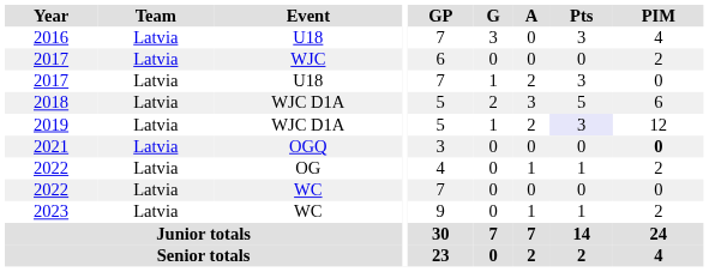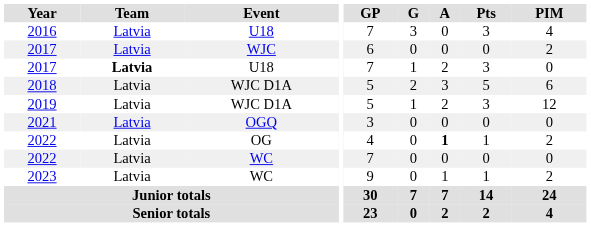2017 / U18 | Team: normal -> bold
2019 | Pts: lavender background -> no background
2021 | PIM: bold -> normal
2022 / OG | A: normal -> bold
